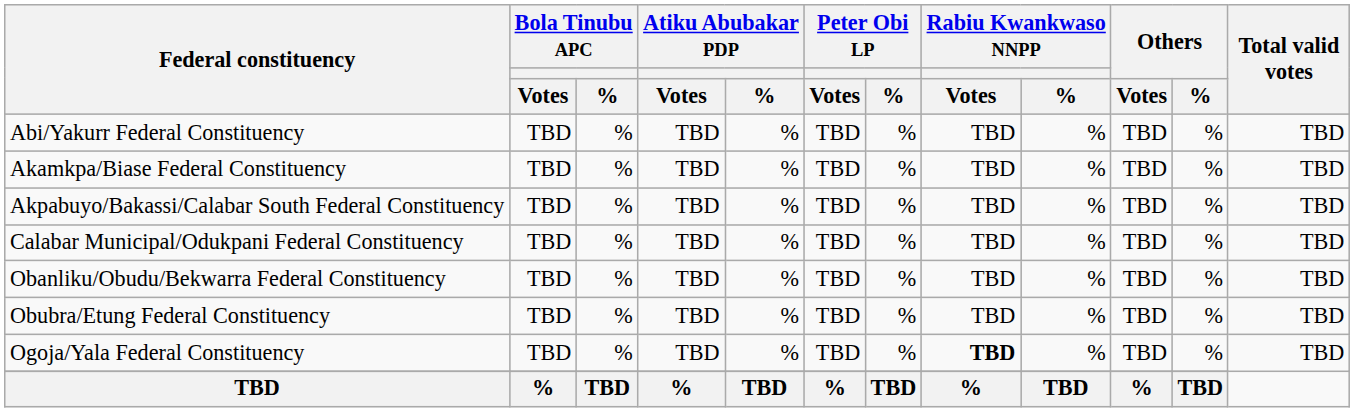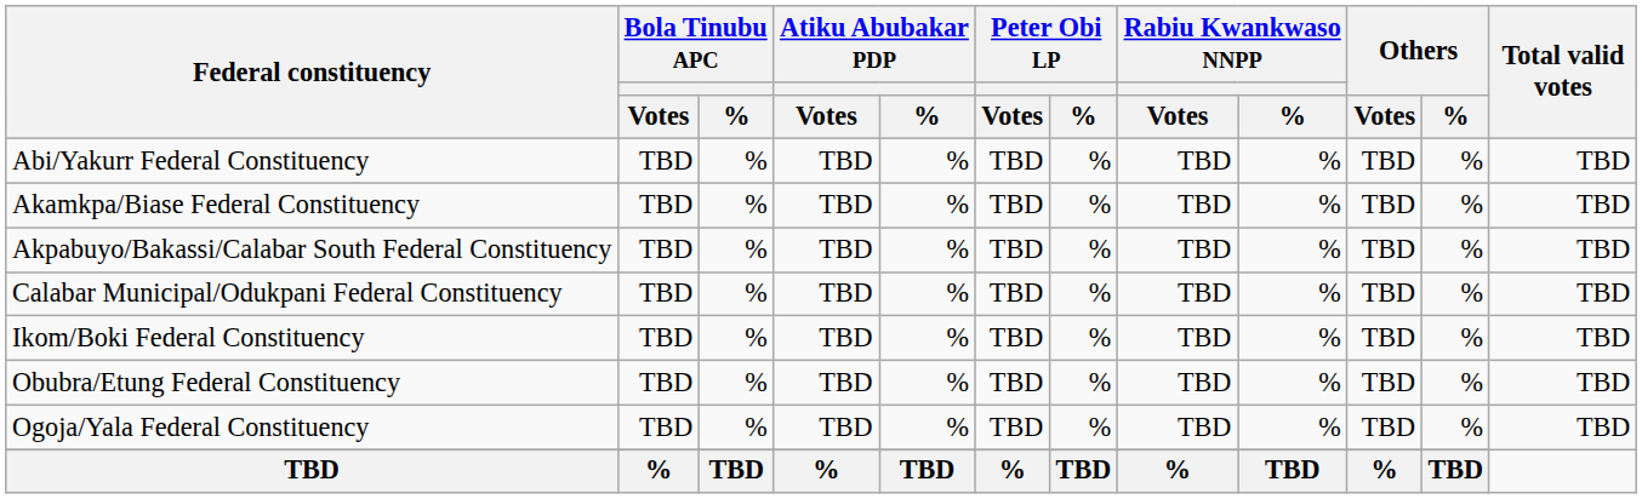+ row: Ikom/Boki Federal Constituency | TBD | % | TBD | % | TBD | % | TBD | % | TBD | % | TBD
- row: Obanliku/Obudu/Bekwarra Federal Constituency | TBD | % | TBD | % | TBD | % | TBD | % | TBD | % | TBD
Ogoja/Yala Federal Constituency | Rabiu Kwankwaso NNPP / Votes: bold -> normal
